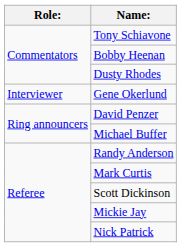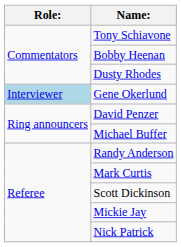Gene Okerlund | Role:: no background -> lightblue background
